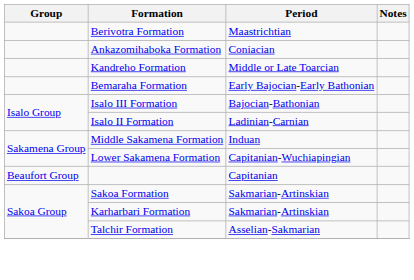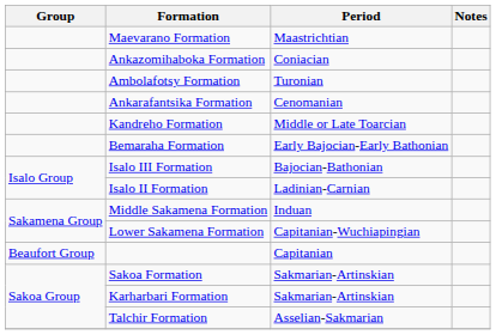- row: Berivotra Formation | Maastrichtian
+ row: Maevarano Formation | Maastrichtian
+ row: Ambolafotsy Formation | Turonian
+ row: Ankarafantsika Formation | Cenomanian
